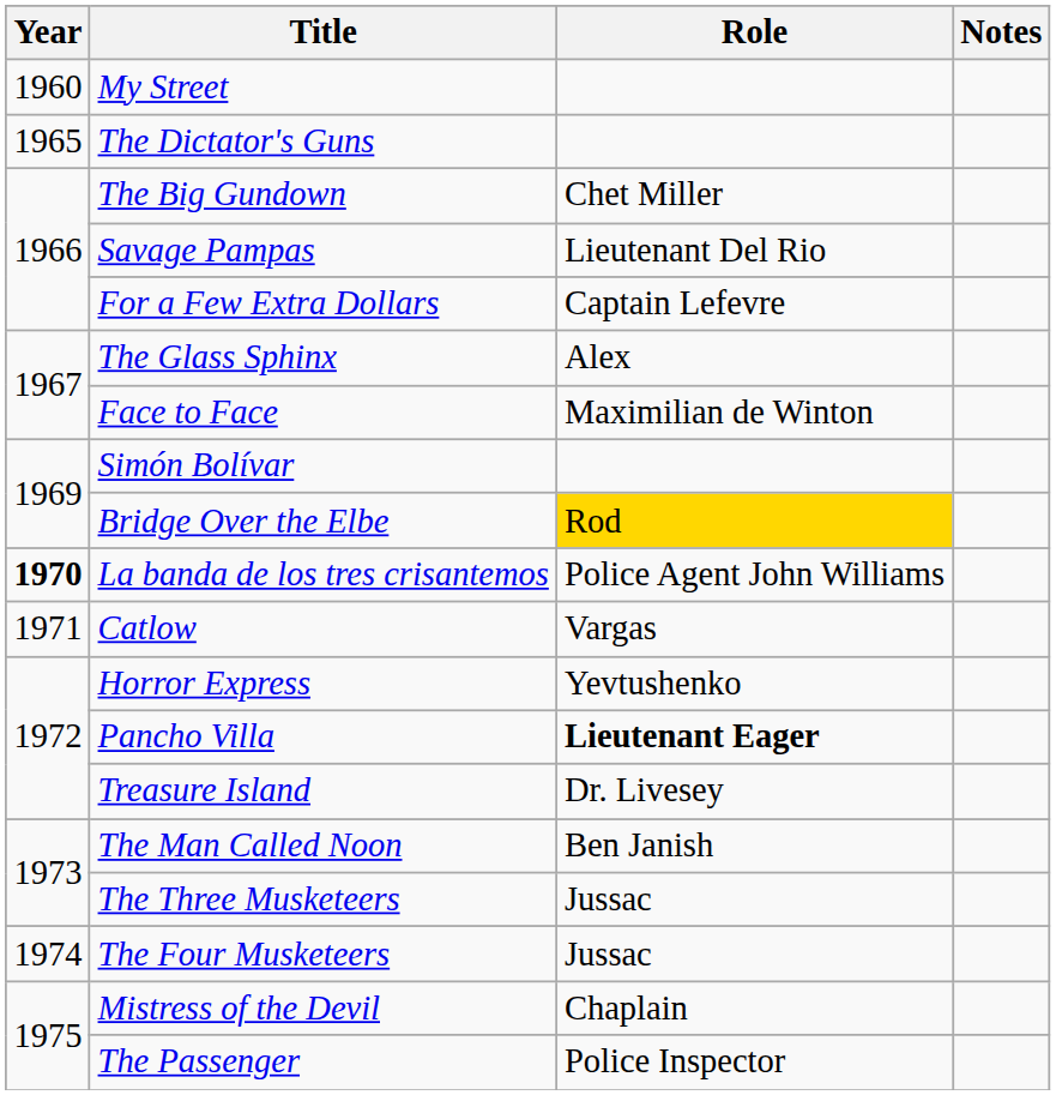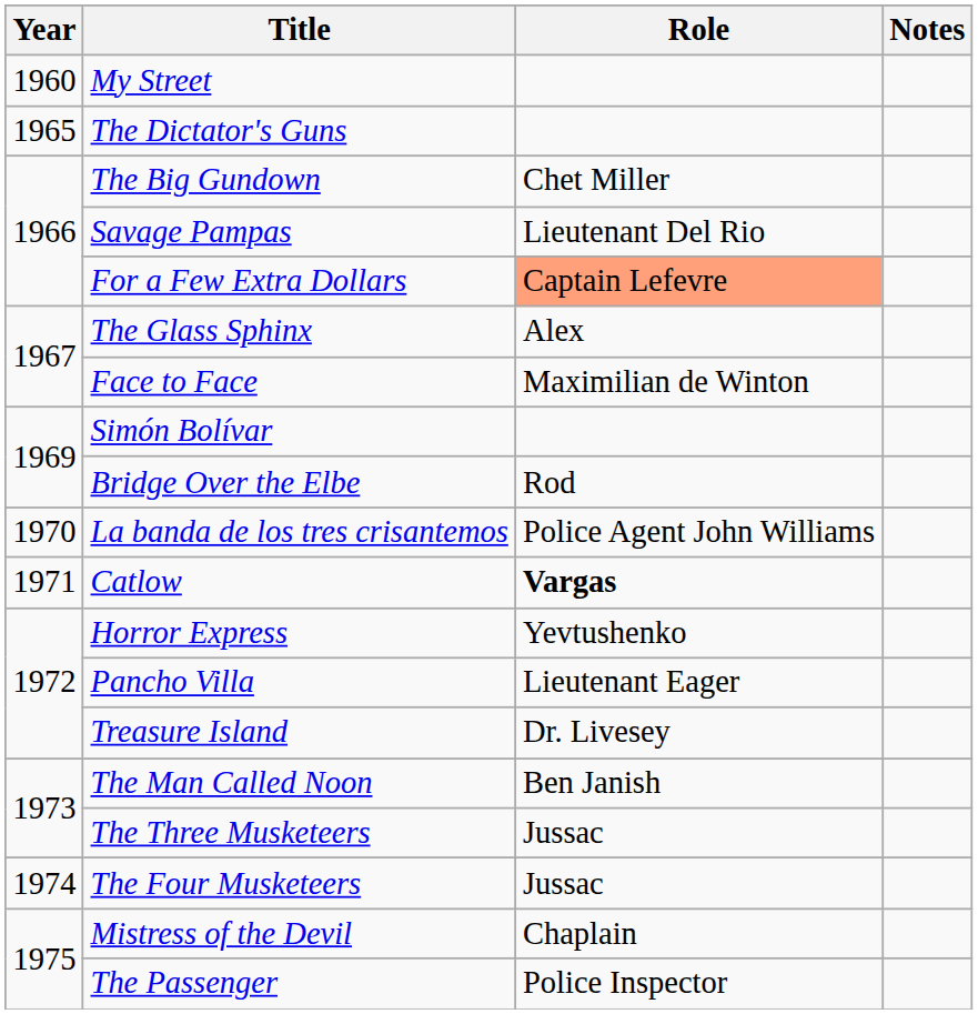For a Few Extra Dollars | Role: no background -> lightsalmon background
Bridge Over the Elbe | Role: gold background -> no background
La banda de los tres crisantemos | Year: bold -> normal
Catlow | Role: normal -> bold
Pancho Villa | Role: bold -> normal
